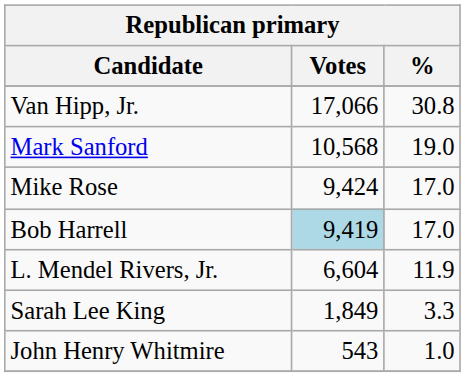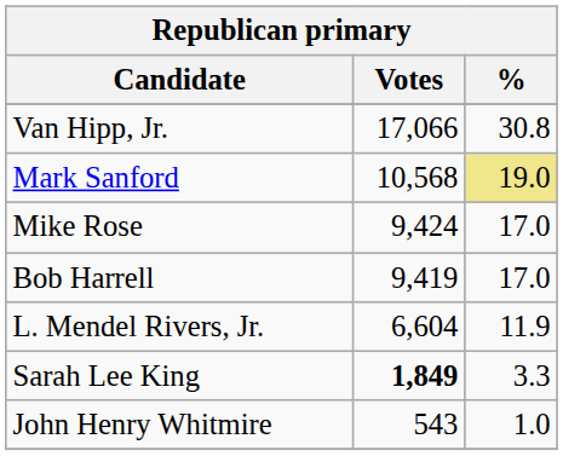Mark Sanford | %: no background -> khaki background
Bob Harrell | Votes: lightblue background -> no background
Sarah Lee King | Votes: normal -> bold
